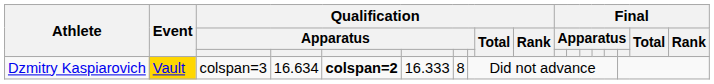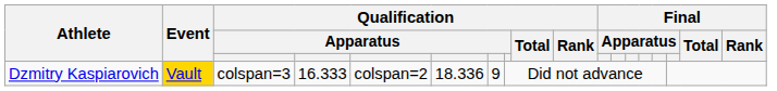Dzmitry Kaspiarovich | column 4: 16.634 -> 16.333
Dzmitry Kaspiarovich | column 5: bold -> normal
Dzmitry Kaspiarovich | column 6: 16.333 -> 18.336
Dzmitry Kaspiarovich | column 7: 8 -> 9
